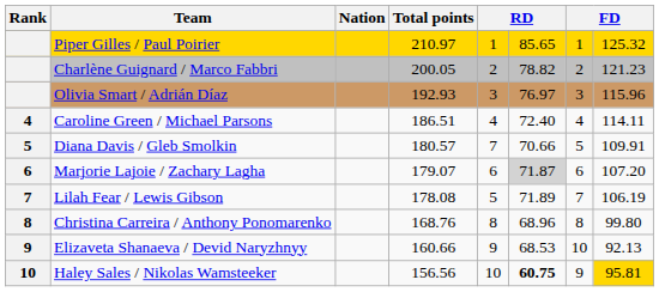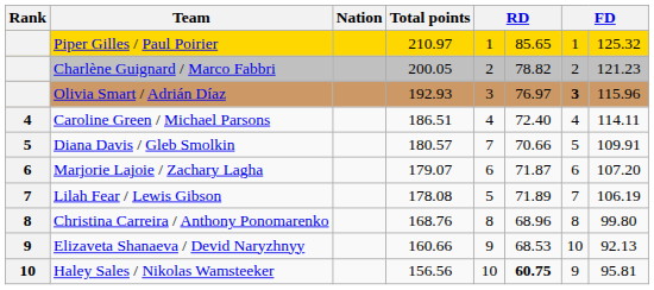Olivia Smart / Adrián Díaz | column 7: normal -> bold
Marjorie Lajoie / Zachary Lagha | column 6: lightgrey background -> no background
Haley Sales / Nikolas Wamsteeker | column 8: gold background -> no background
